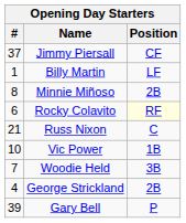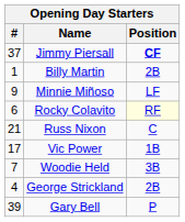Jimmy Piersall | Position: normal -> bold
Billy Martin | Position: LF -> 2B
Minnie Miñoso | #: 8 -> 9
Minnie Miñoso | Position: 2B -> LF
Vic Power | #: 10 -> 17
